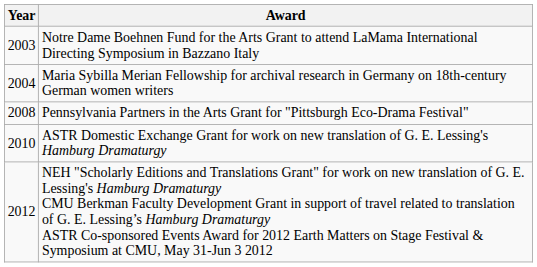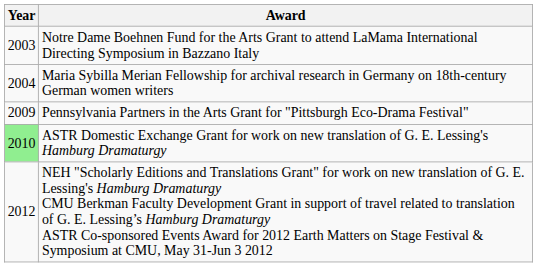row 4 | Year: 2008 -> 2009
row 5 | Year: no background -> lightgreen background
